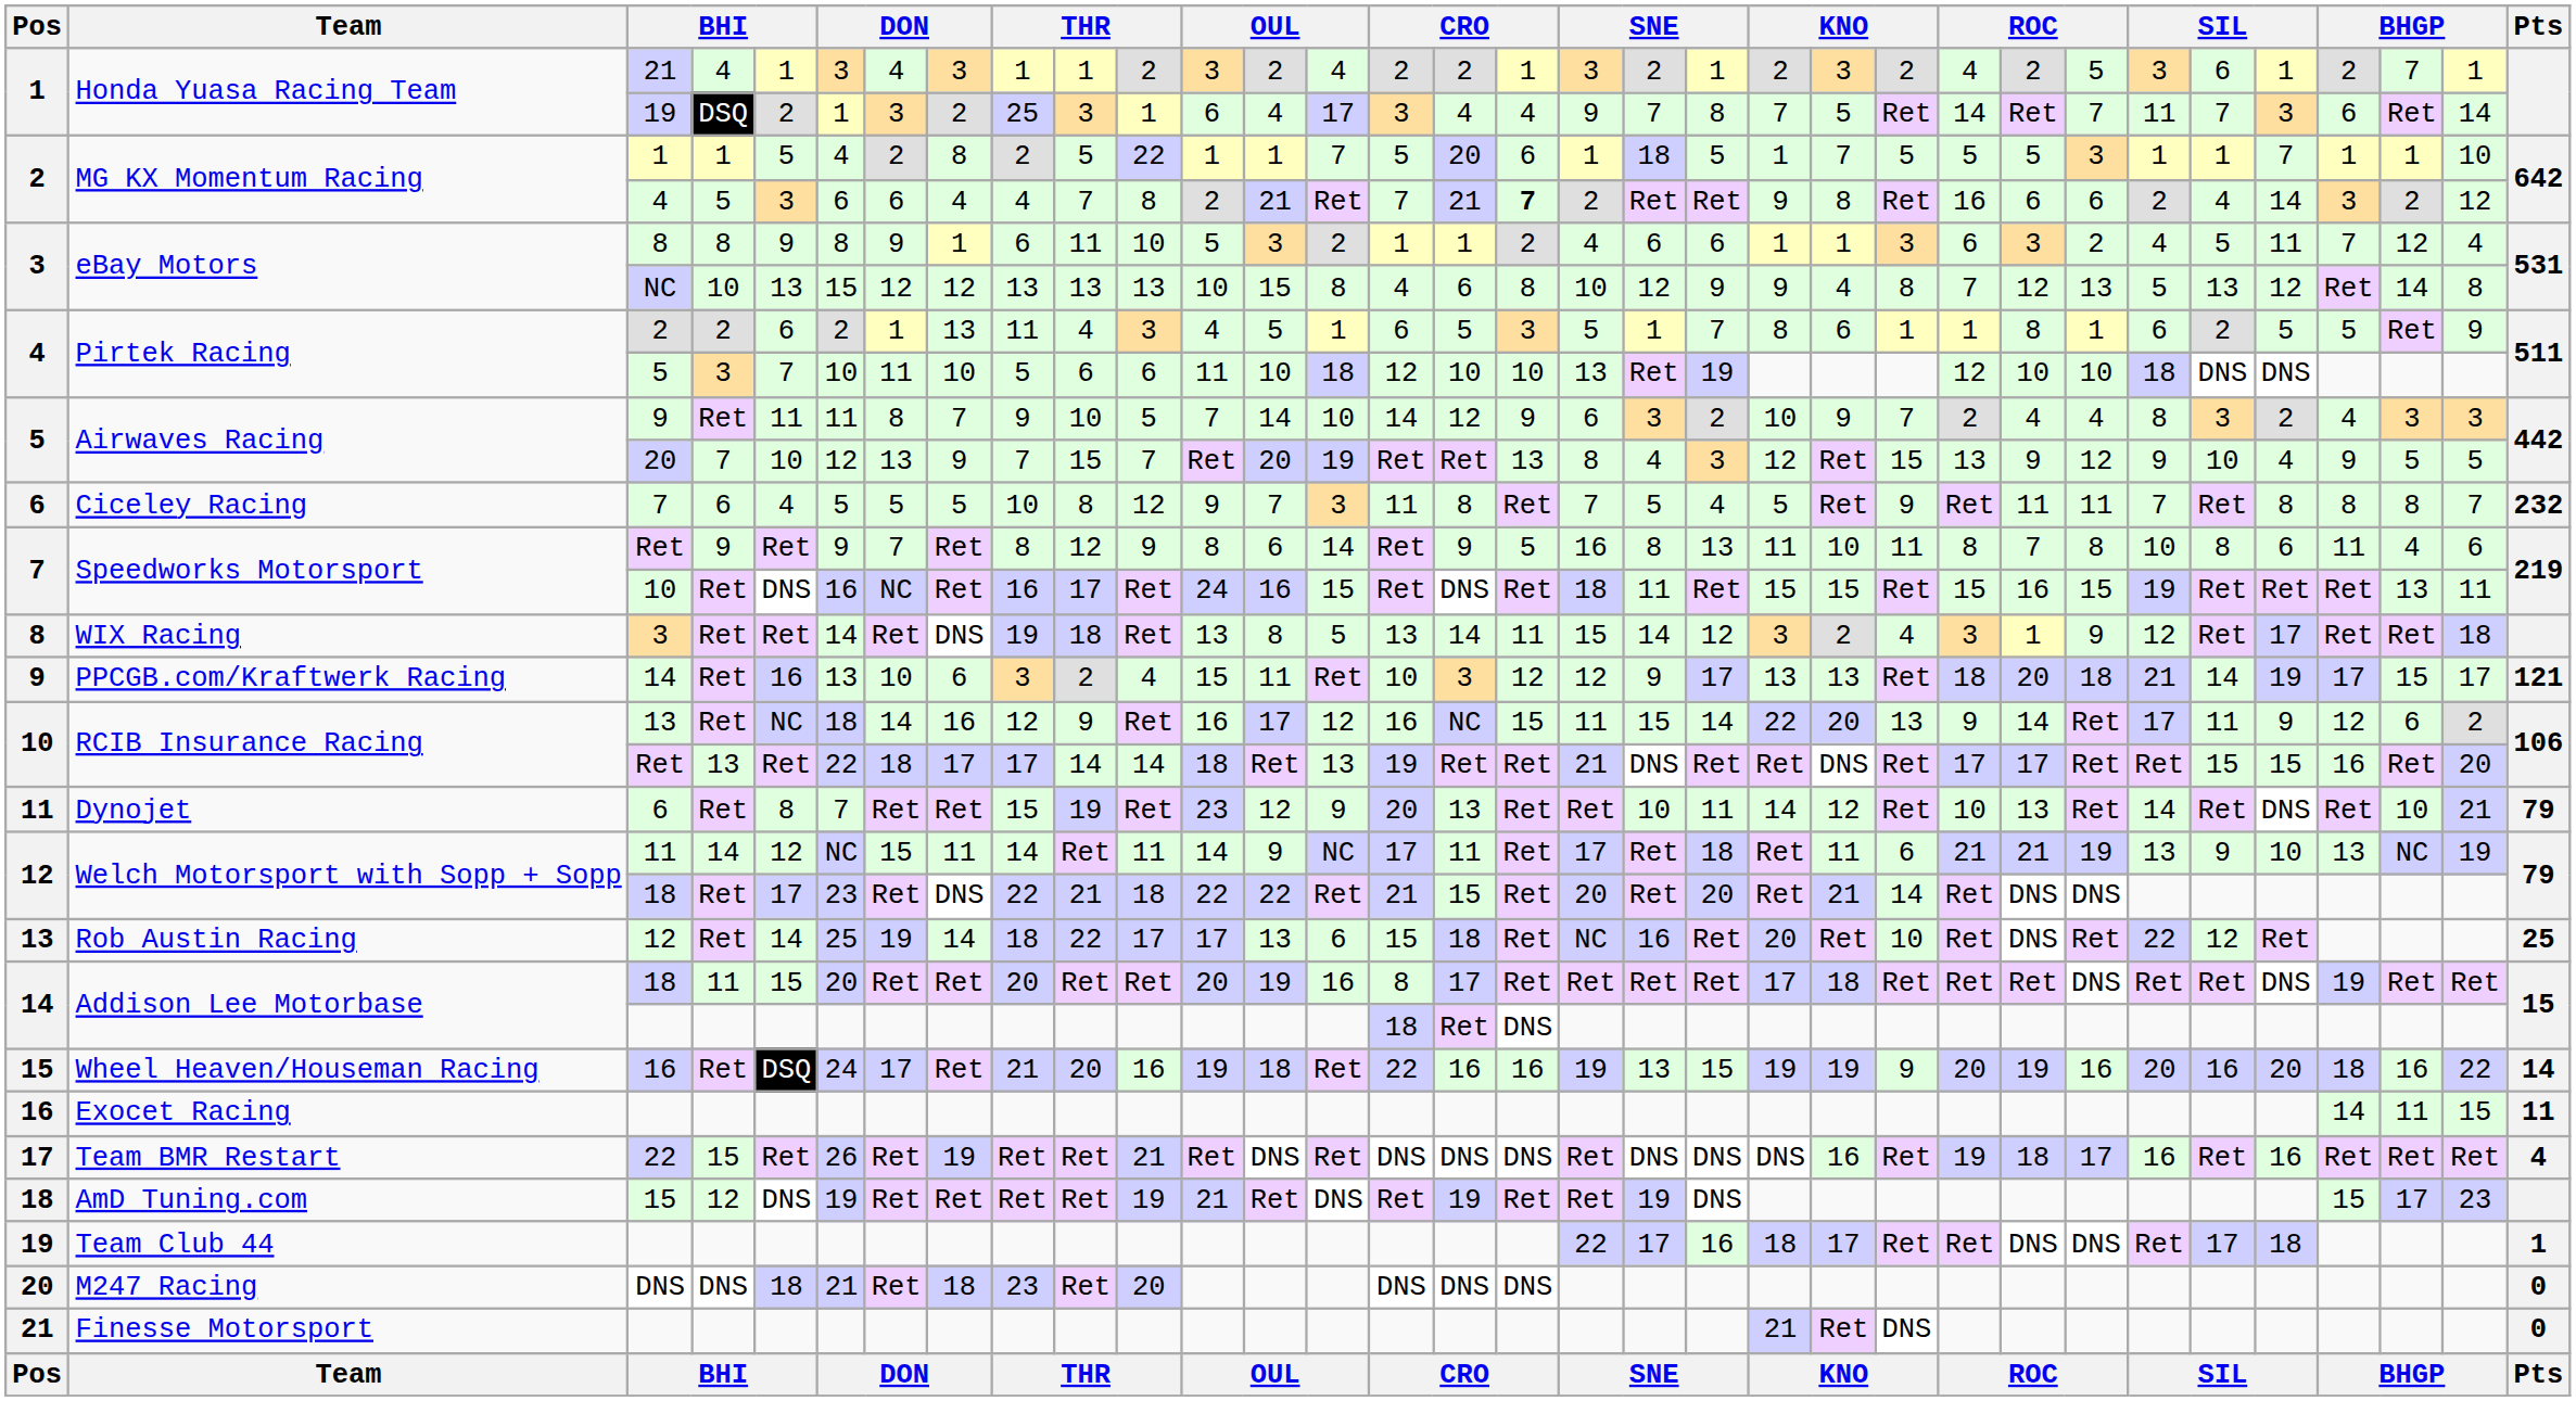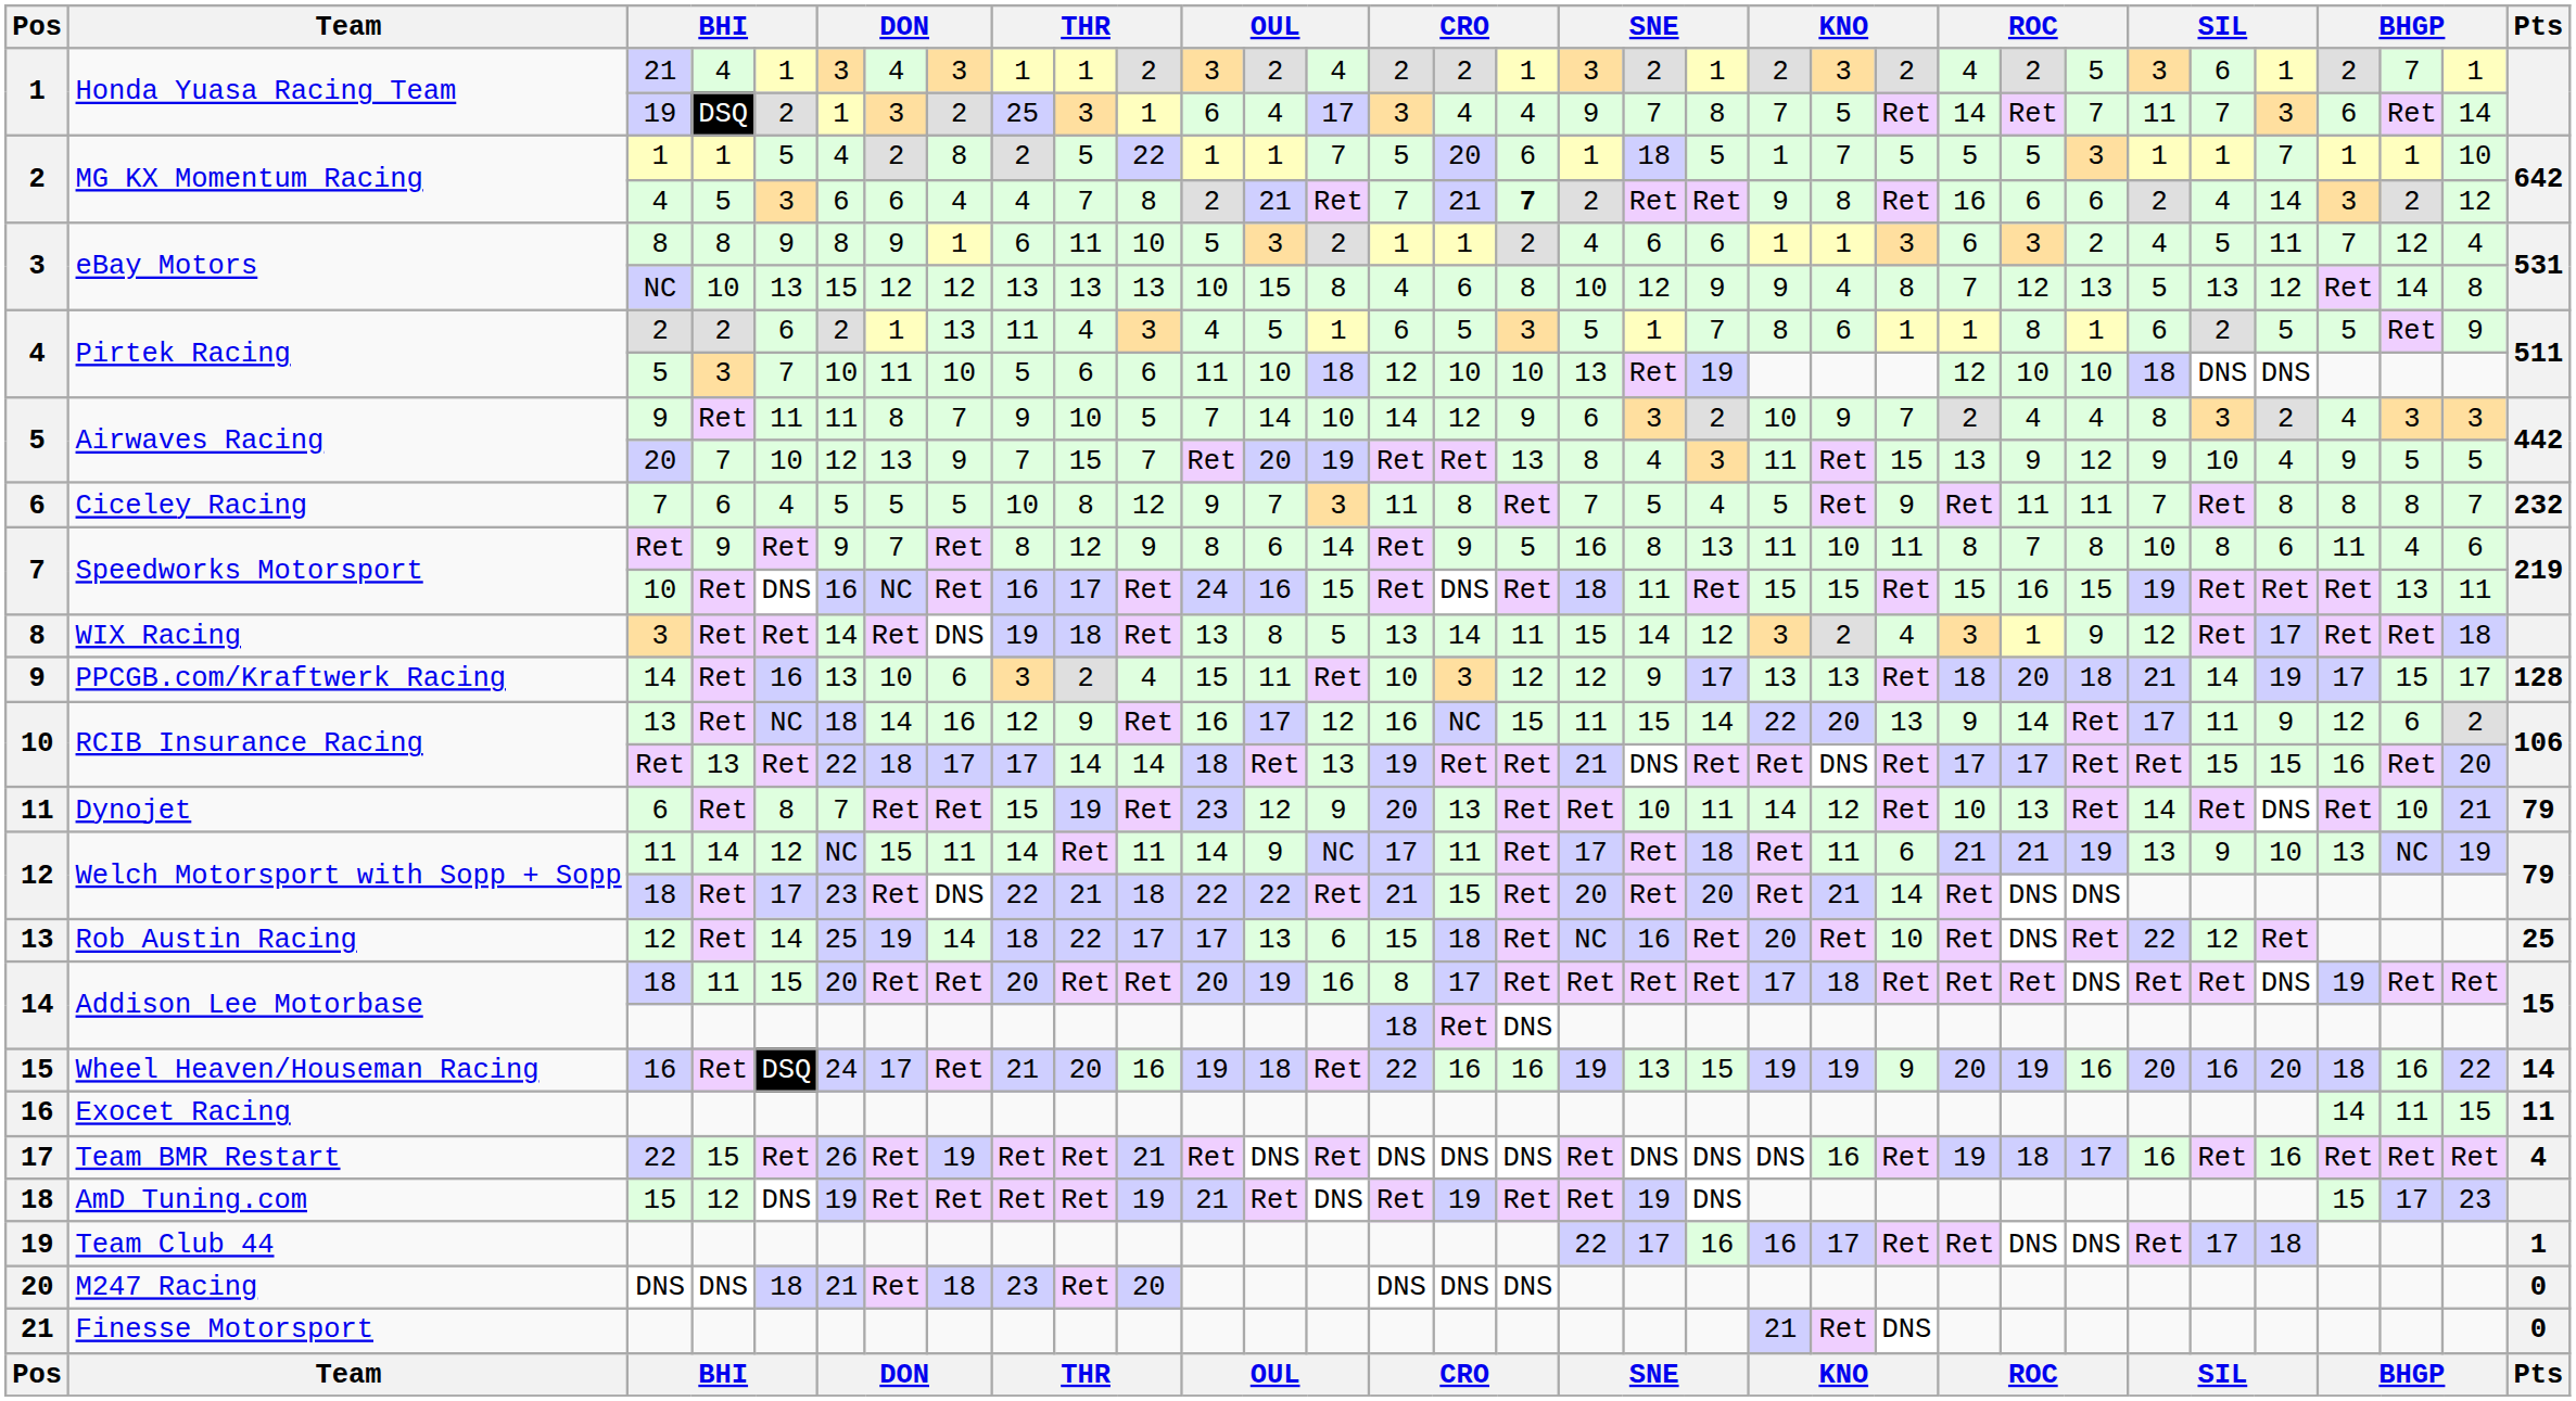row 11 | column 21: 12 -> 11
row 16 | Pts: 121 -> 128
row 29 | column 21: 18 -> 16
